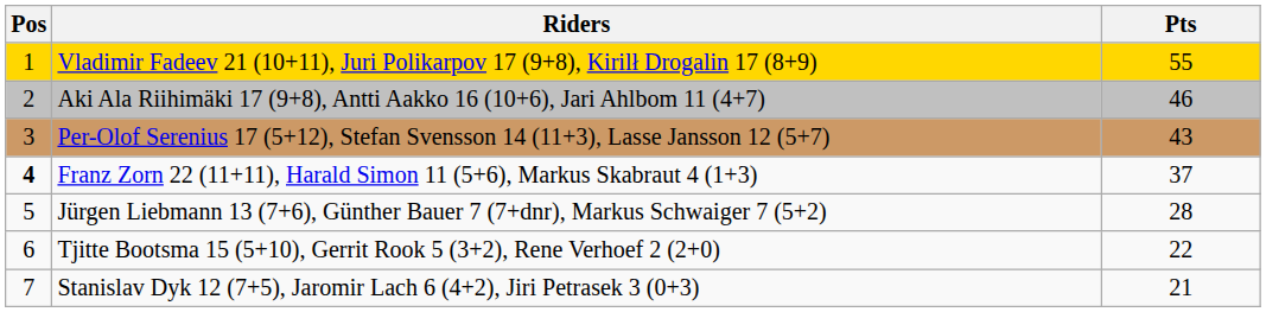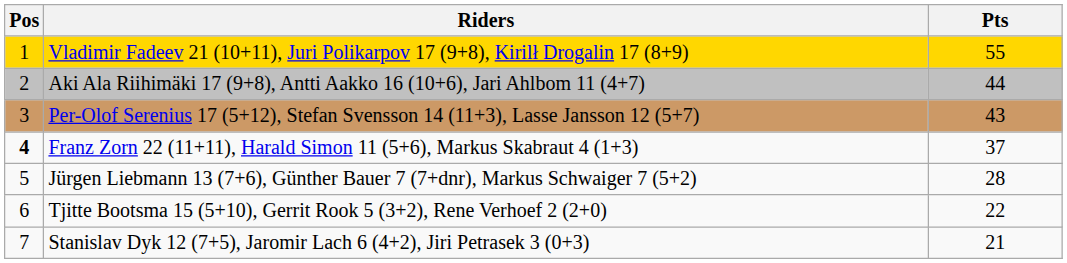row 3 | Pts: 46 -> 44
